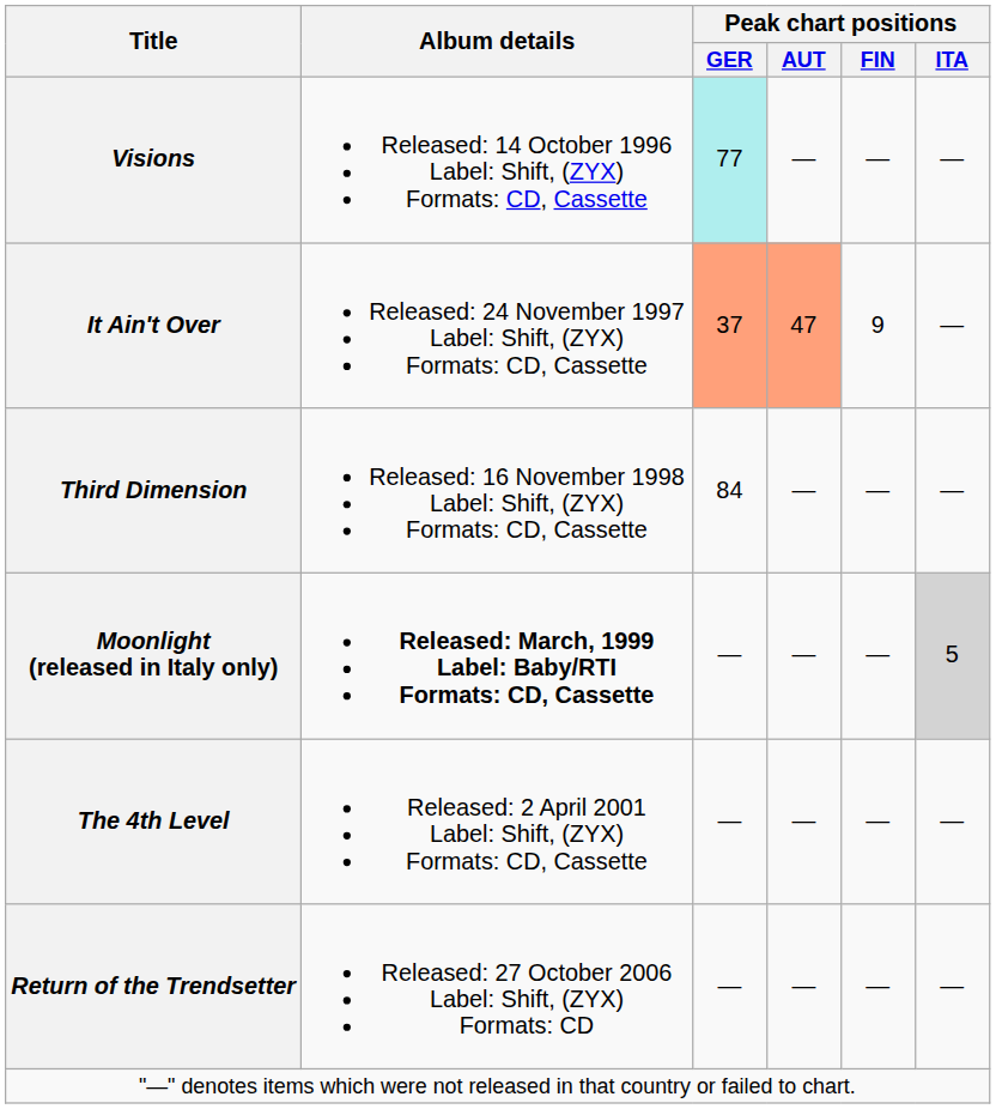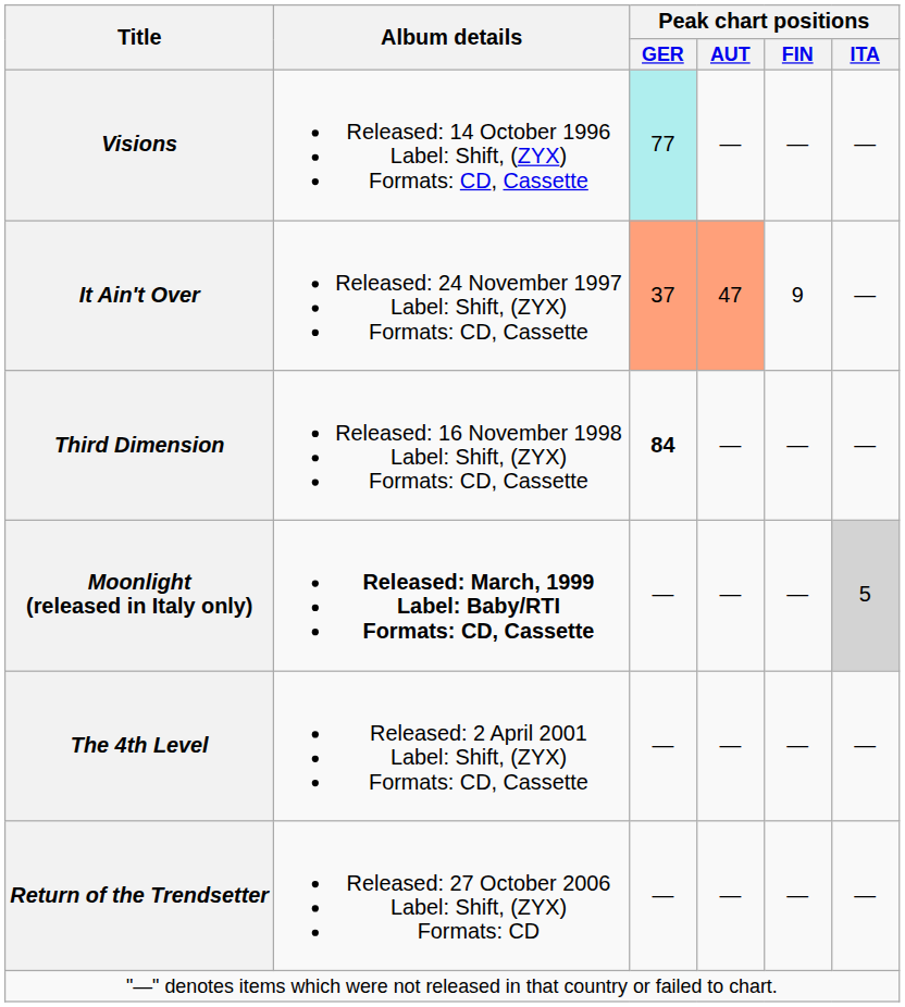Third Dimension | Peak chart positions / GER: normal -> bold
